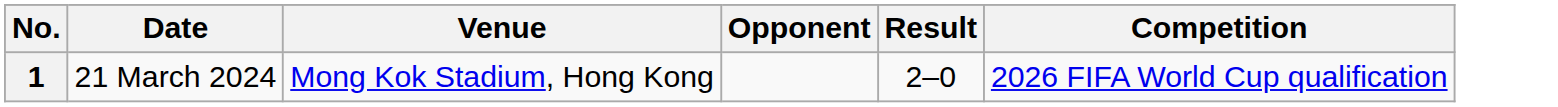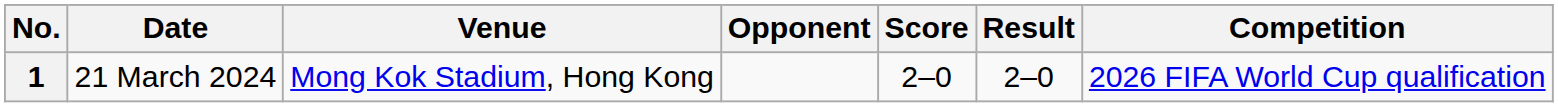+ column: Score | 2–0
